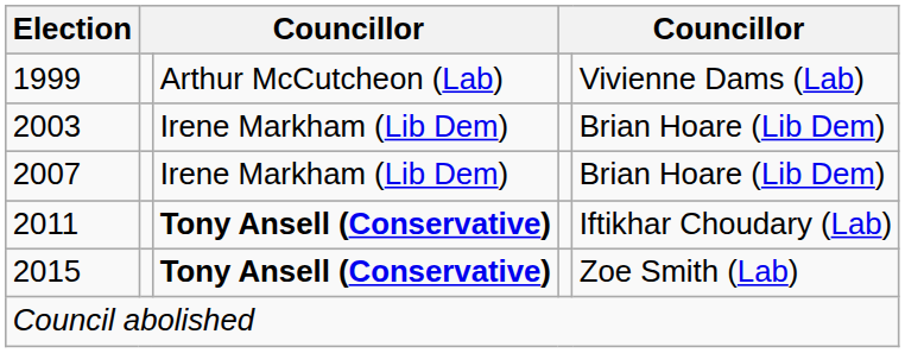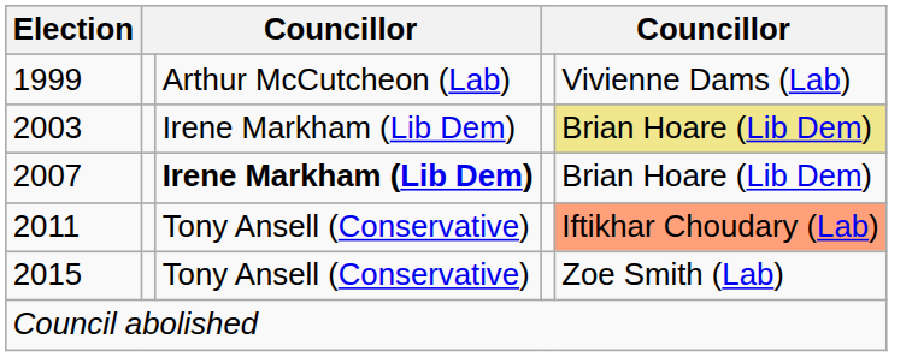2003 | column 5: no background -> khaki background
2007 | column 3: normal -> bold
2011 | column 3: bold -> normal
2011 | column 5: no background -> lightsalmon background
2015 | column 3: bold -> normal
